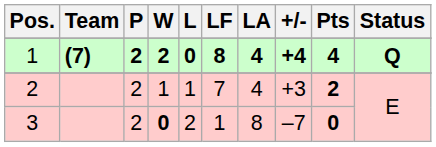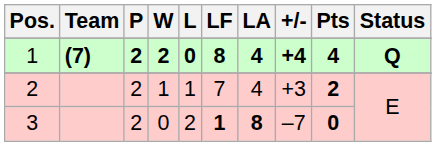3 | W: bold -> normal
3 | LF: normal -> bold
3 | LA: normal -> bold
